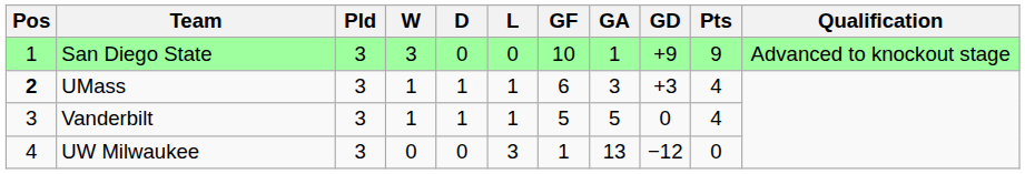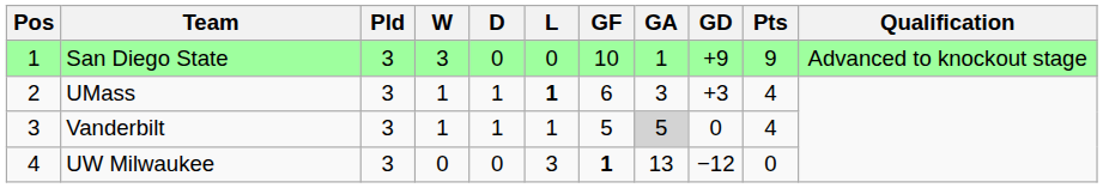UMass | Pos: bold -> normal
UMass | L: normal -> bold
Vanderbilt | GA: no background -> lightgrey background
UW Milwaukee | GF: normal -> bold
